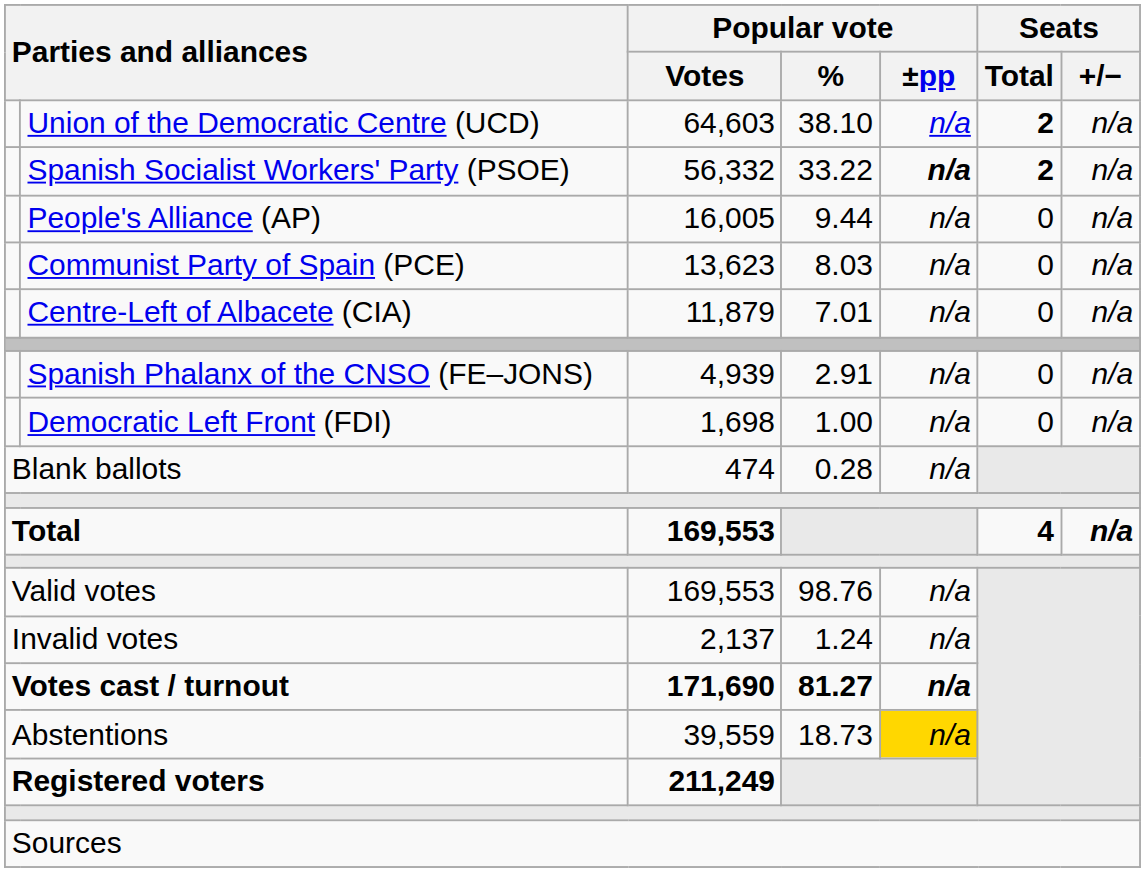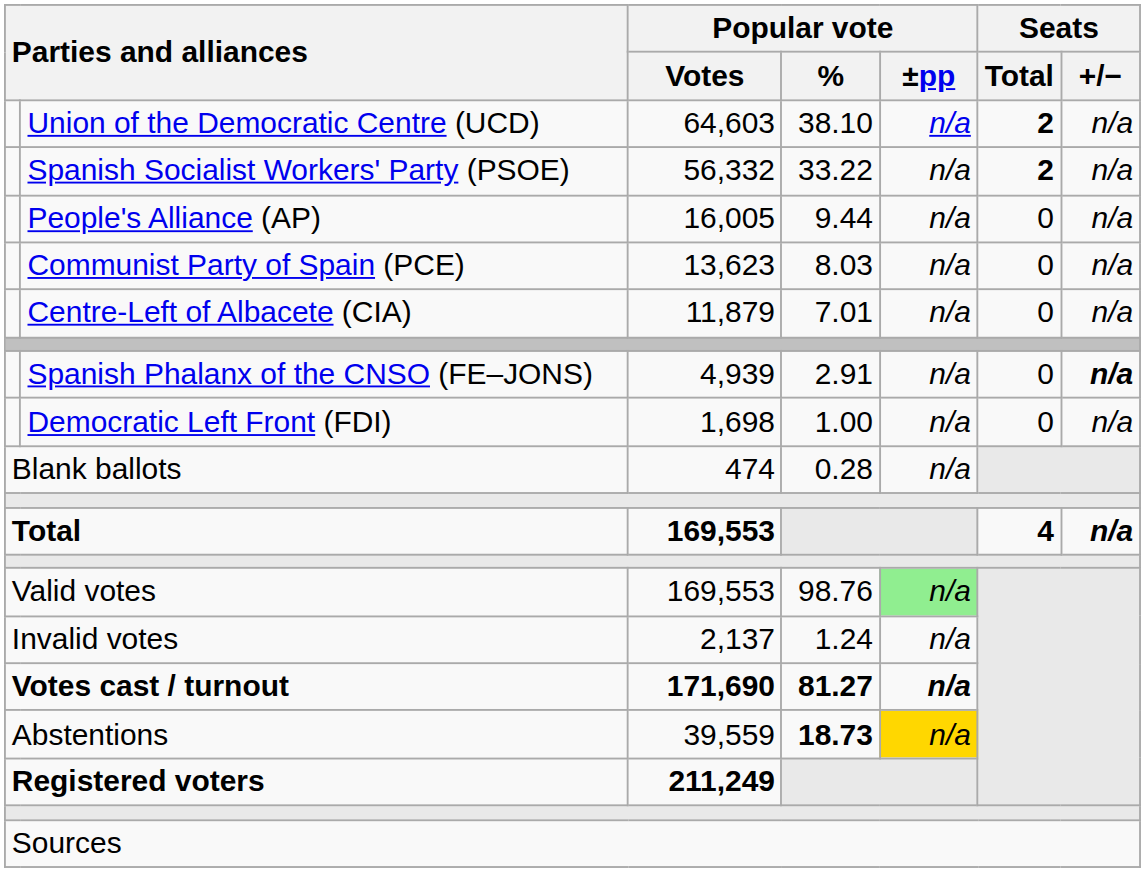Spanish Socialist Workers' Party (PSOE) | Popular vote / ±pp: bold -> normal
Spanish Phalanx of the CNSO (FE–JONS) | Seats / +/−: normal -> bold
Valid votes | Popular vote / ±pp: no background -> lightgreen background
Abstentions | Popular vote / %: normal -> bold
